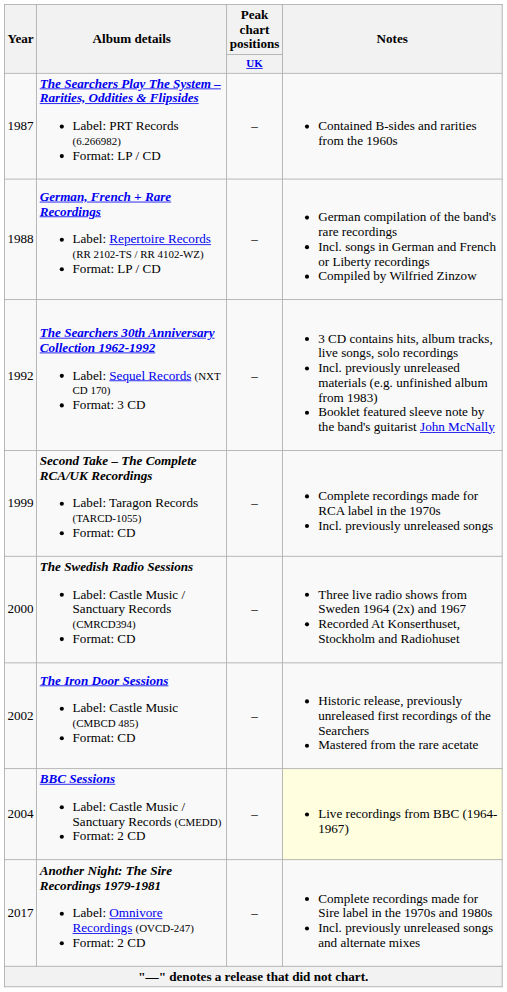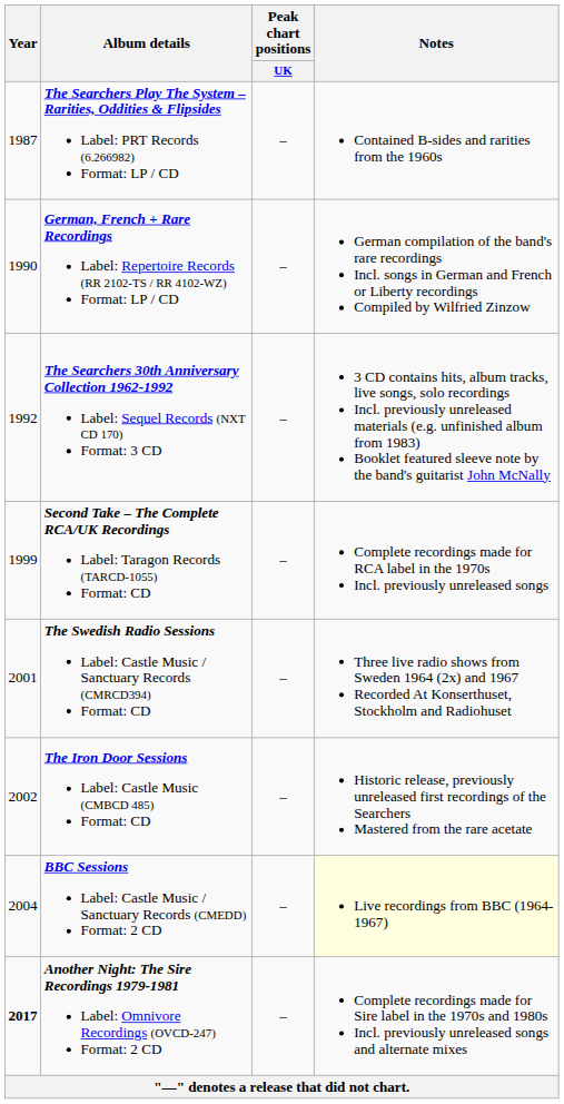row 4 | Year: 1988 -> 1990
row 7 | Year: 2000 -> 2001
row 10 | Year: normal -> bold
